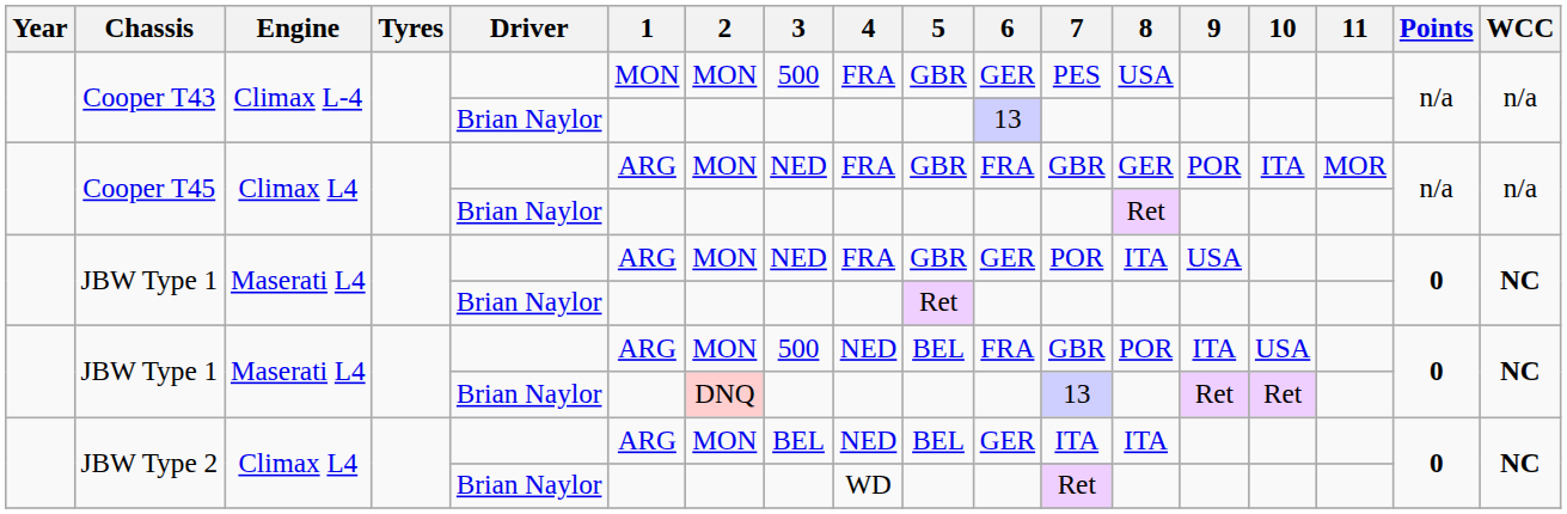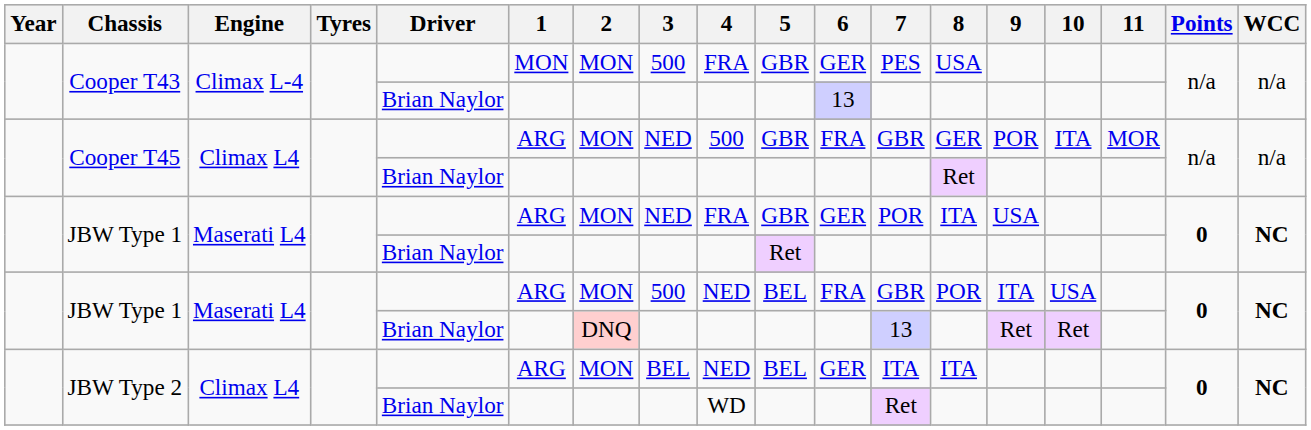row 4 | 4: FRA -> 500
